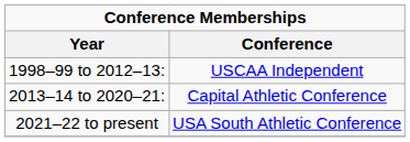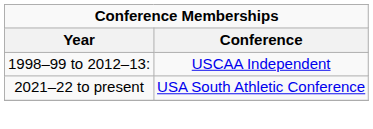- row: 2013–14 to 2020–21: | Capital Athletic Conference
